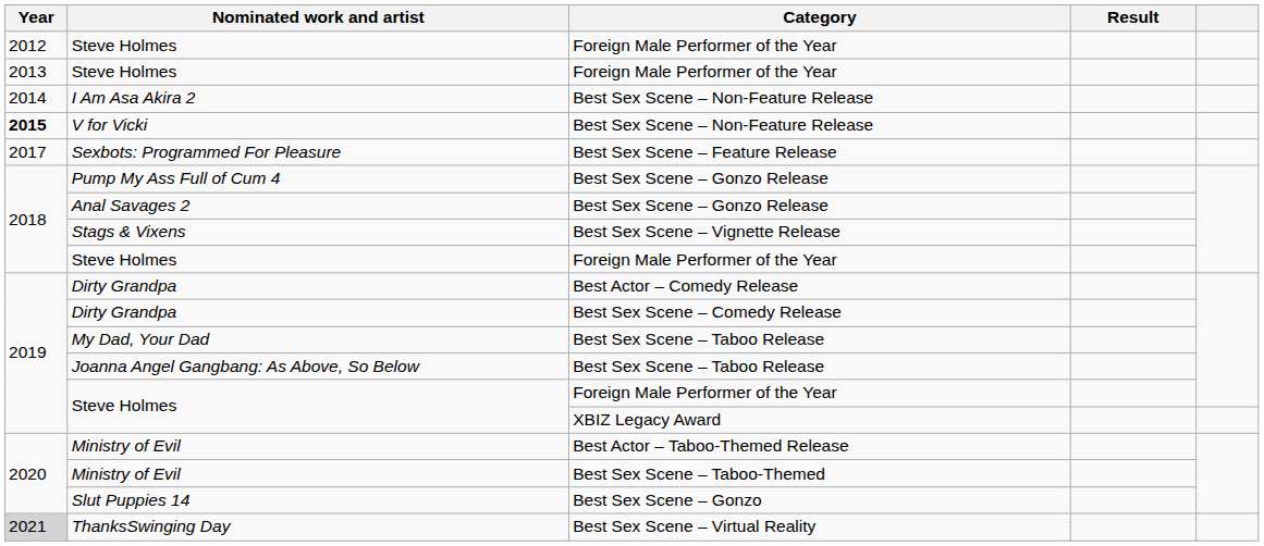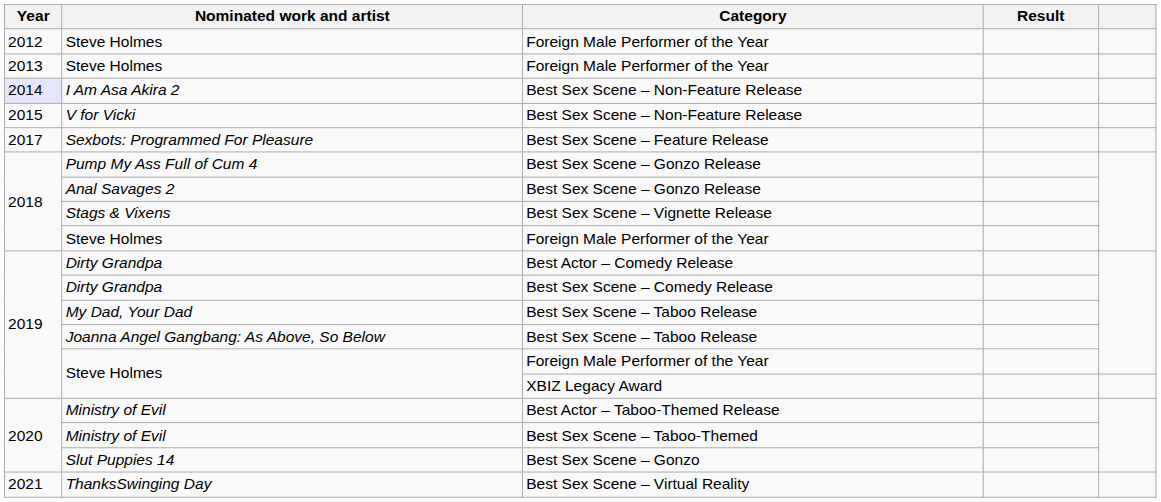I Am Asa Akira 2 | Year: no background -> lavender background
V for Vicki | Year: bold -> normal
ThanksSwinging Day | Year: lightgrey background -> no background
